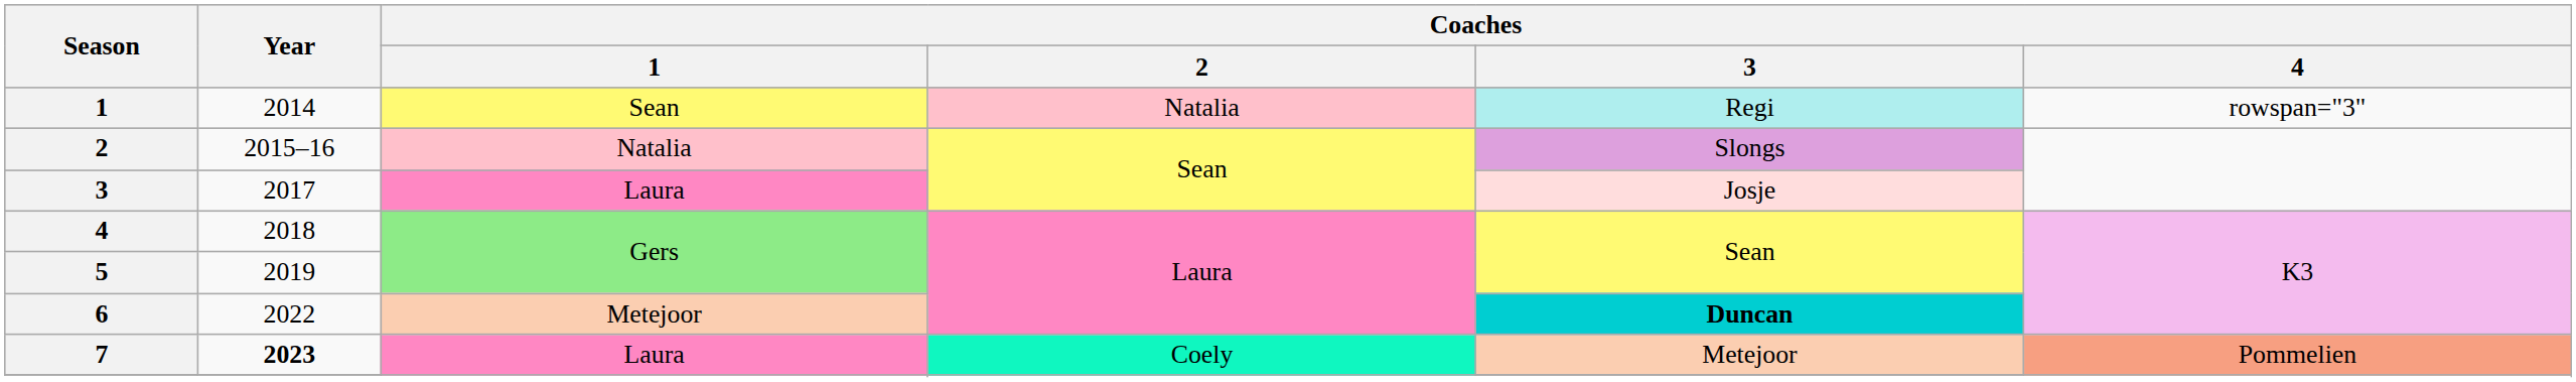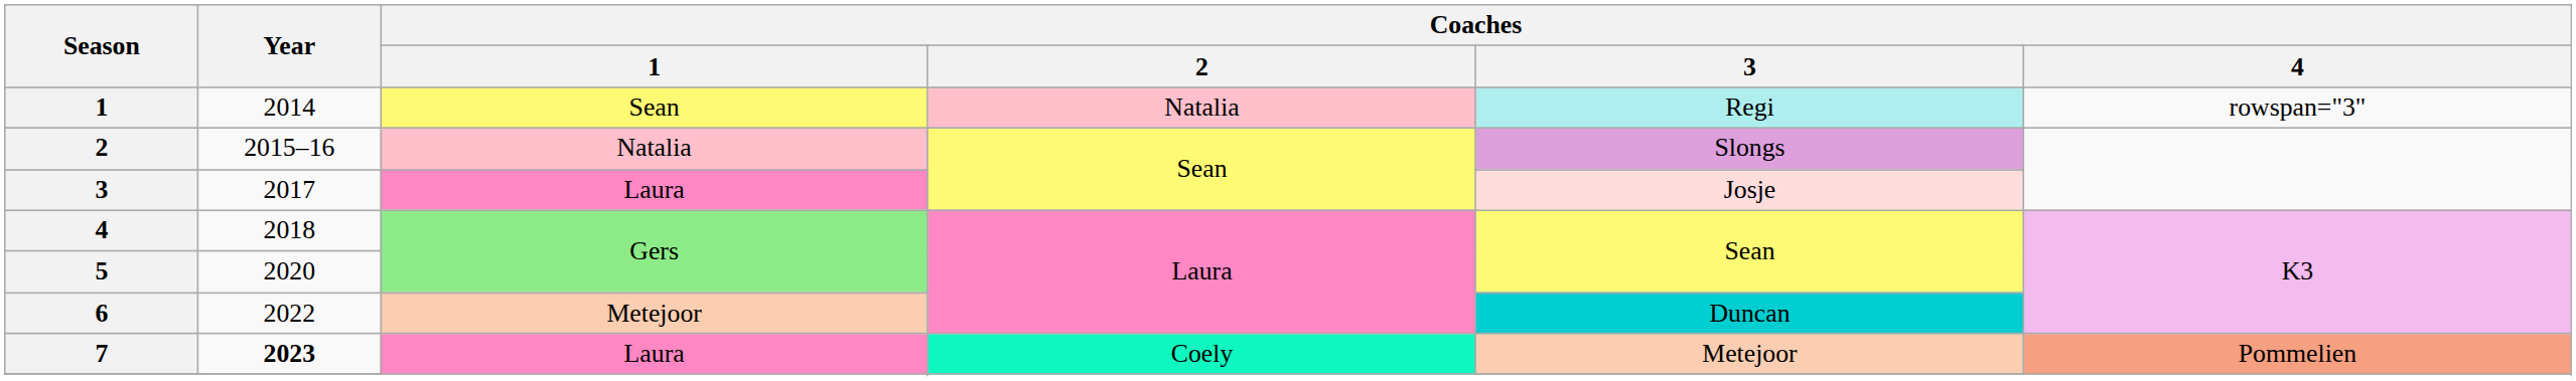5 | Year: 2019 -> 2020
6 | Coaches / 3: bold -> normal
